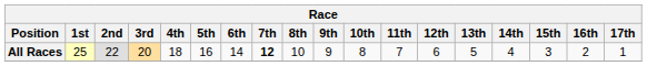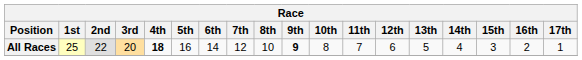row 3 | 4th: normal -> bold
row 3 | 7th: bold -> normal
row 3 | 9th: normal -> bold
